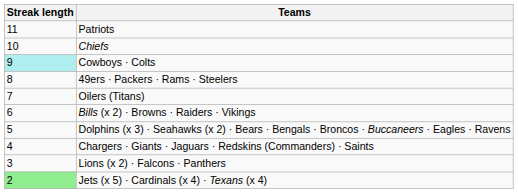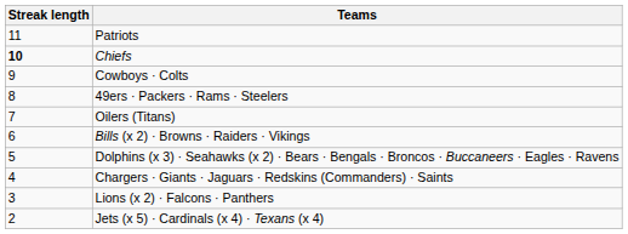Chiefs | Streak length: normal -> bold
Cowboys · Colts | Streak length: paleturquoise background -> no background
Jets (x 5) · Cardinals (x 4) · Texans (x 4) | Streak length: lightgreen background -> no background
